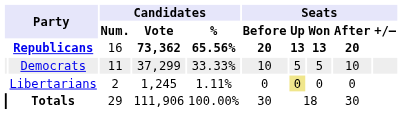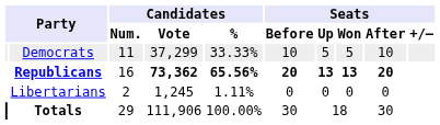rows swapped: Republicans <-> Democrats
Libertarians | Seats / Up: khaki background -> no background
